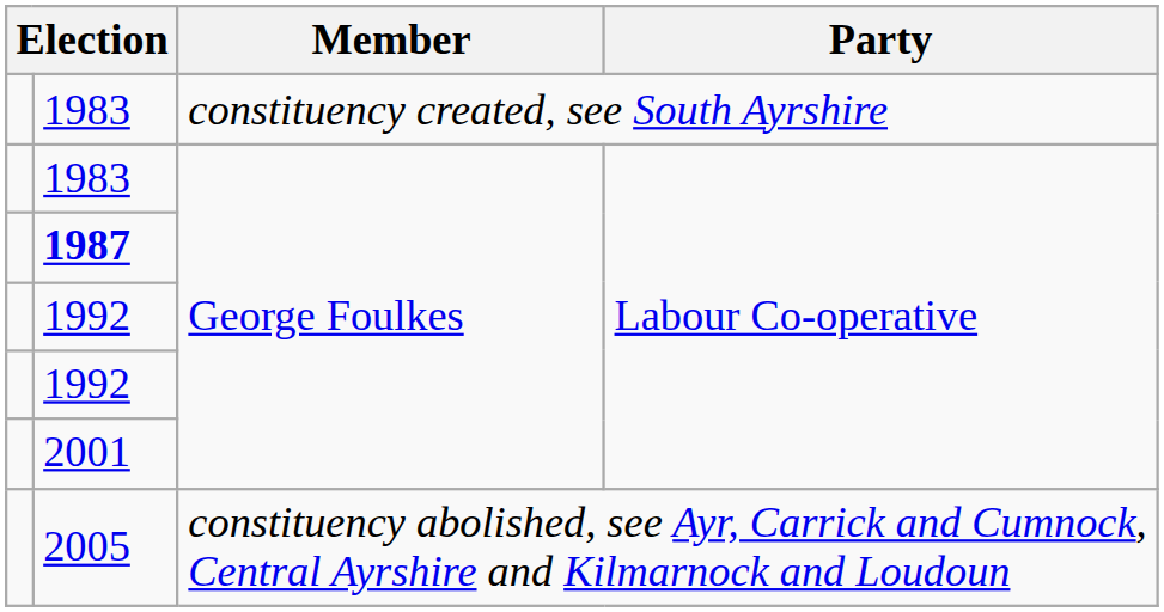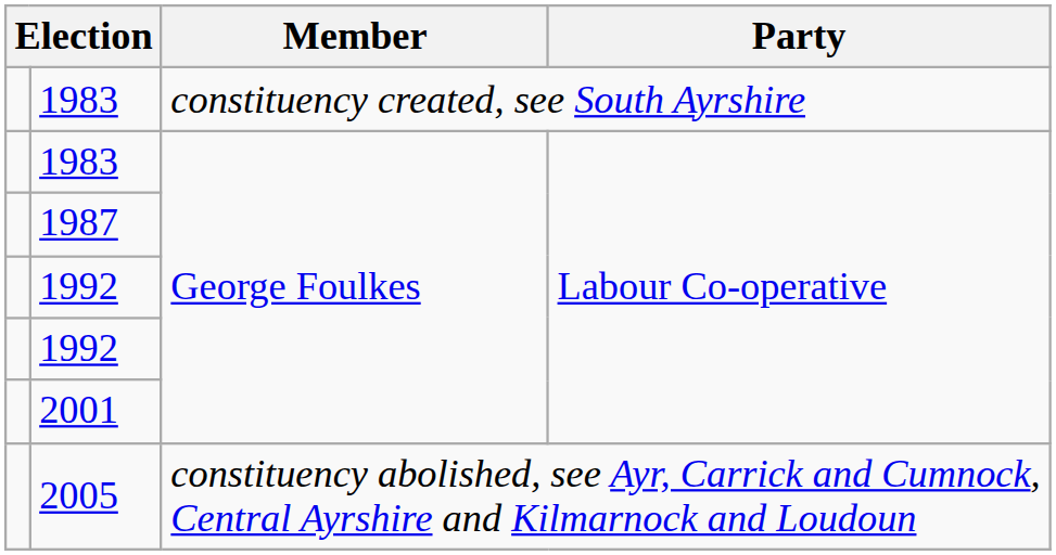1987 | column 2: bold -> normal
